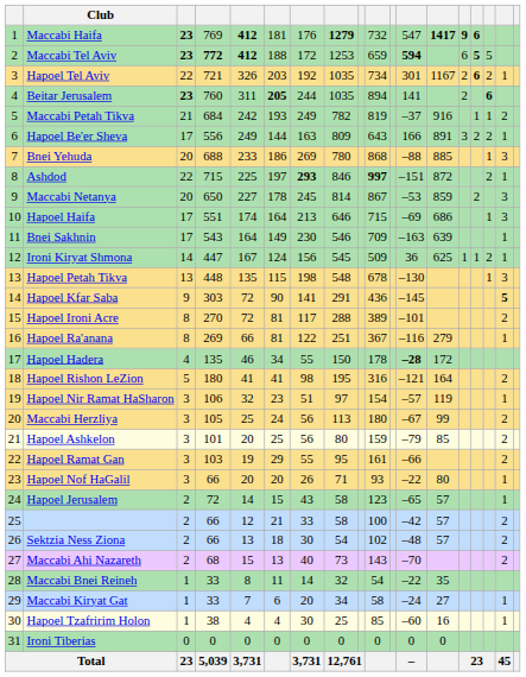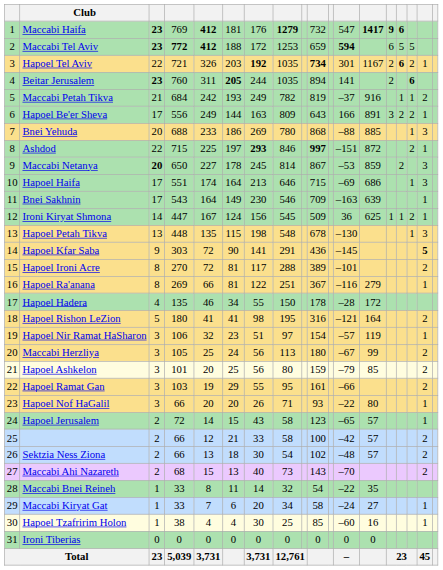Maccabi Tel Aviv | column 15: bold -> normal
Hapoel Tel Aviv | column 7: normal -> bold
Hapoel Tel Aviv | column 10: normal -> bold
Maccabi Netanya | column 3: normal -> bold
Hapoel Hadera | column 12: bold -> normal
